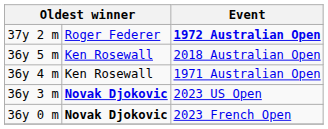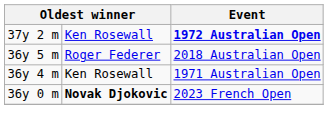37y 2 m | column 2: Roger Federer -> Ken Rosewall
36y 5 m | column 2: Ken Rosewall -> Roger Federer
- row: 36y 3 m | Novak Djokovic | 2023 US Open
